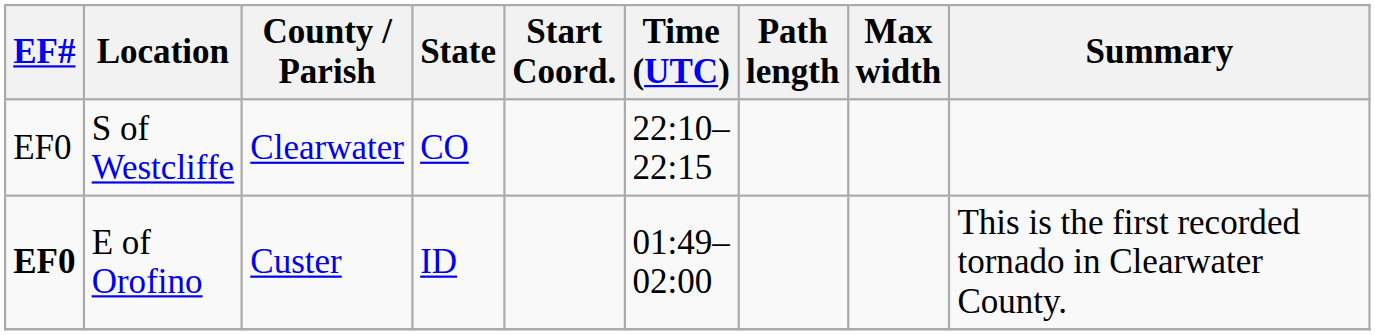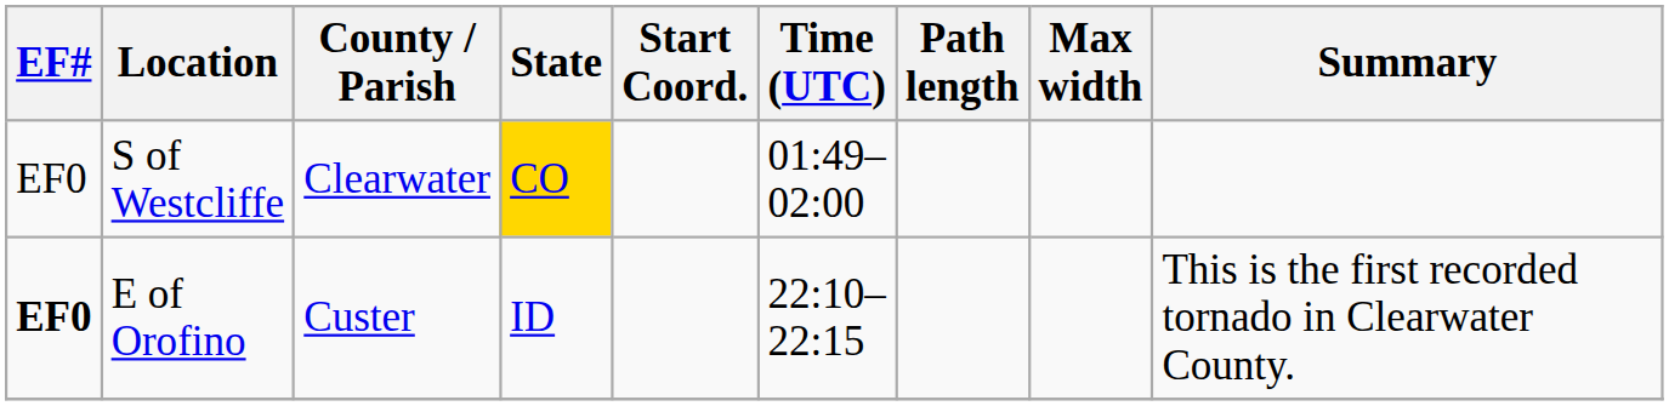S of Westcliffe | State: no background -> gold background
S of Westcliffe | Time (UTC): 22:10–22:15 -> 01:49–02:00
E of Orofino | Time (UTC): 01:49–02:00 -> 22:10–22:15
